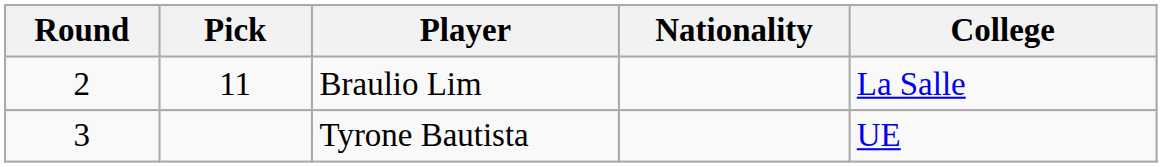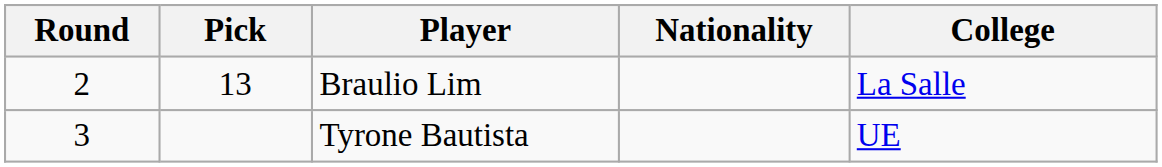Braulio Lim | Pick: 11 -> 13
